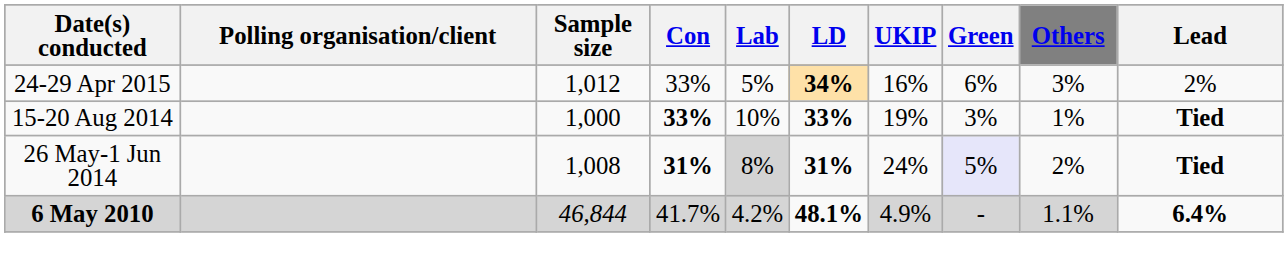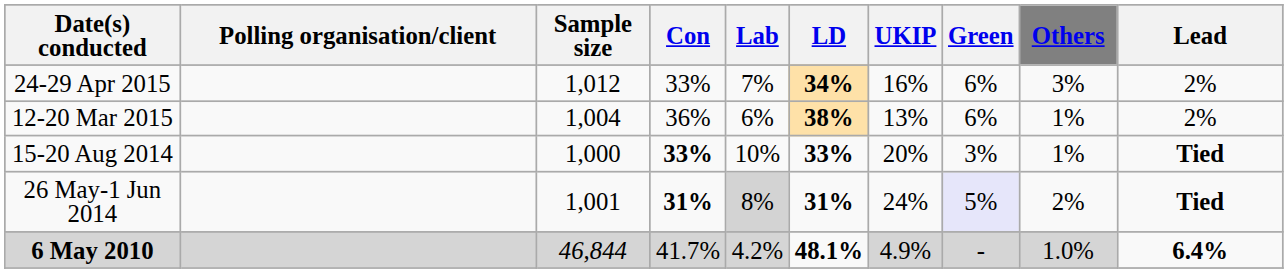24-29 Apr 2015 | Lab: 5% -> 7%
+ row: 12-20 Mar 2015 | 1,004 | 36% | 6% | 38% | 13% | 6% | 1% | 2%
15-20 Aug 2014 | UKIP: 19% -> 20%
26 May-1 Jun 2014 | Sample size: 1,008 -> 1,001
6 May 2010 | Others: 1.1% -> 1.0%
